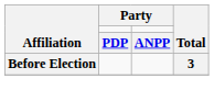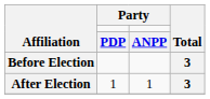+ row: After Election | 1 | 1 | 3
